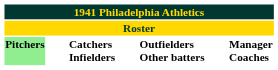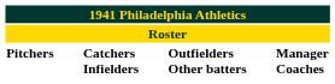Pitchers | column 1: lightgreen background -> no background
